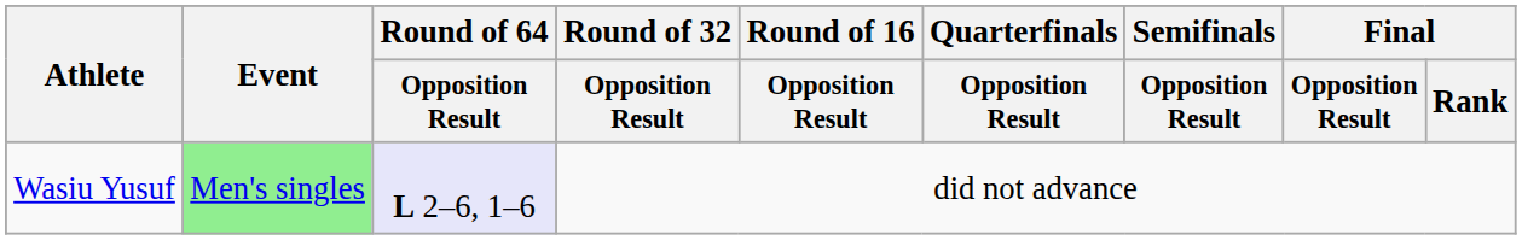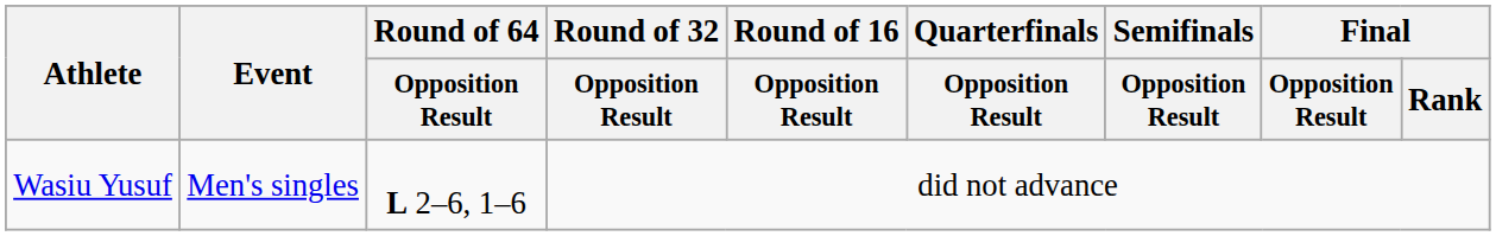Wasiu Yusuf | Event: lightgreen background -> no background
Wasiu Yusuf | Round of 64 / Opposition Result: lavender background -> no background
